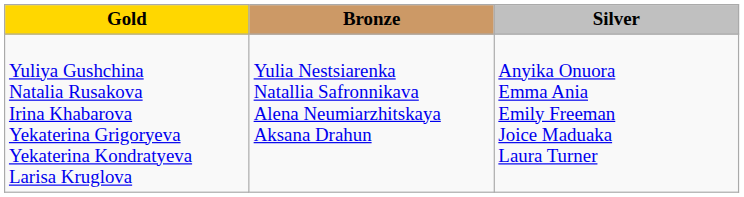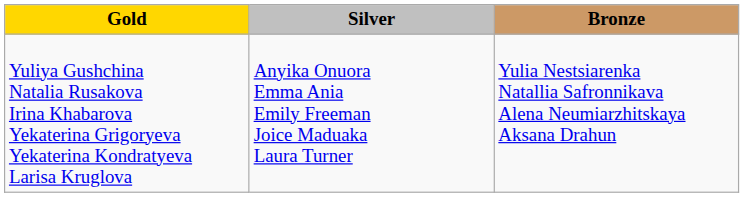columns swapped: Silver <-> Bronze
